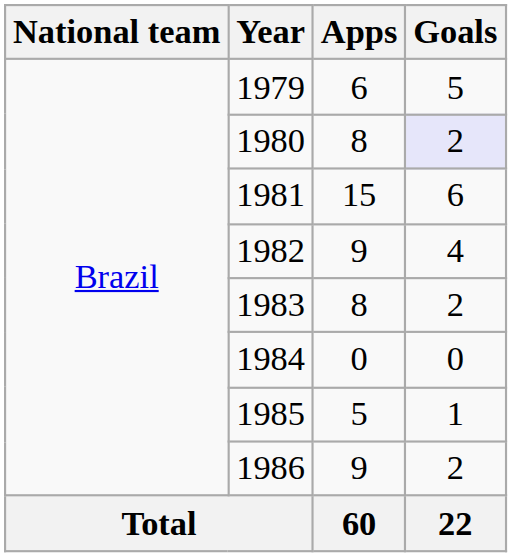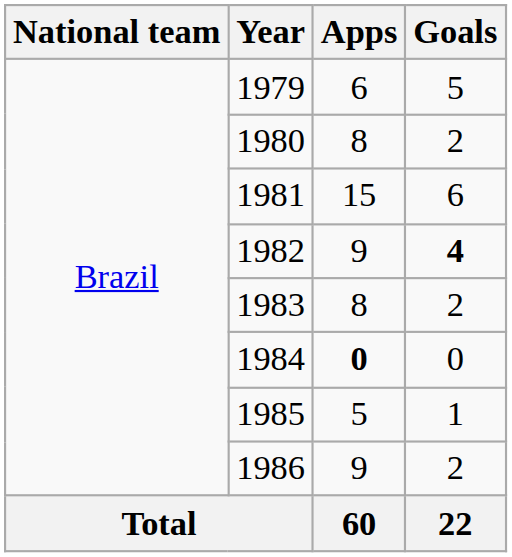1980 | Goals: lavender background -> no background
1982 | Goals: normal -> bold
1984 | Apps: normal -> bold
